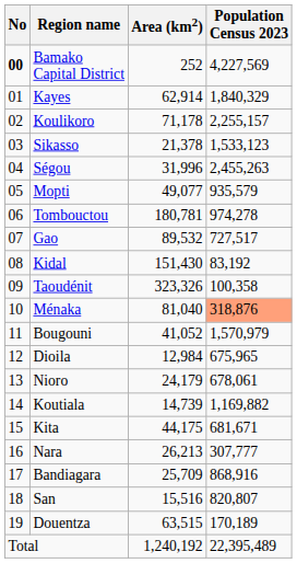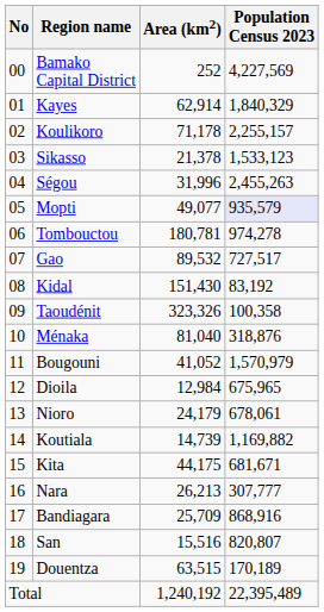Bamako Capital District | No: bold -> normal
Mopti | Population Census 2023: no background -> lavender background
Ménaka | Population Census 2023: lightsalmon background -> no background
